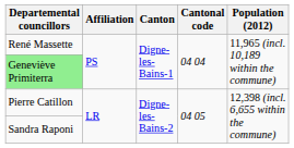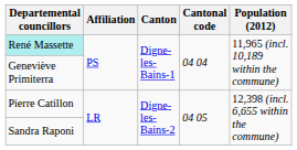René Massette | Departemental councillors: no background -> paleturquoise background
Geneviève Primiterra | Departemental councillors: lightgreen background -> no background
